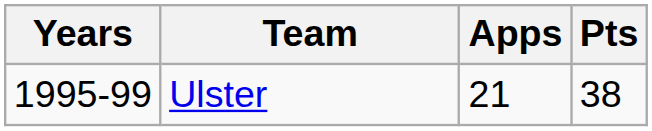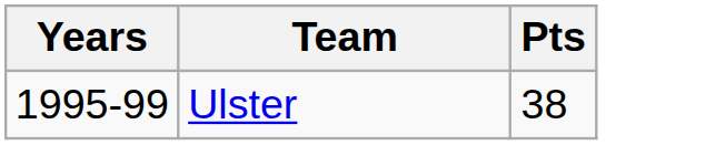- column: Apps | 21
